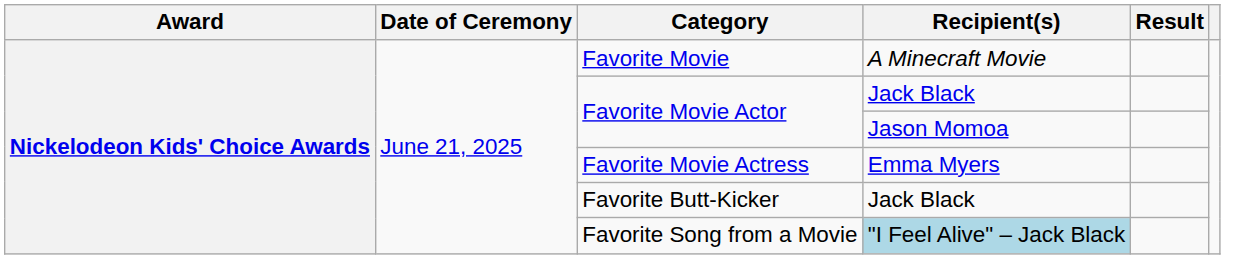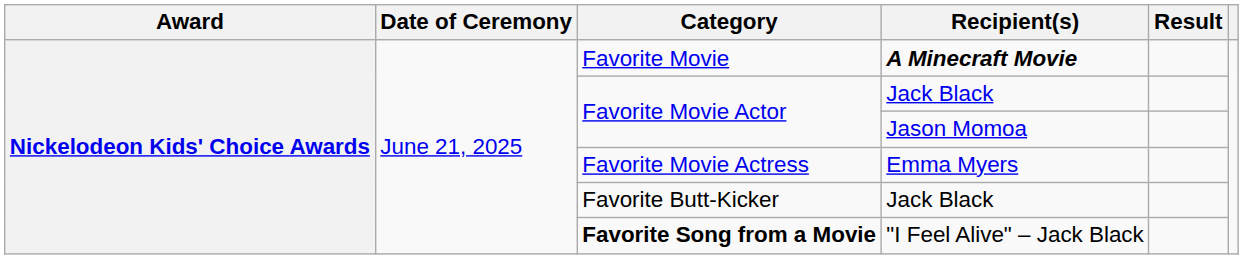Favorite Movie | Recipient(s): normal -> bold
Favorite Song from a Movie | Category: normal -> bold
Favorite Song from a Movie | Recipient(s): lightblue background -> no background
